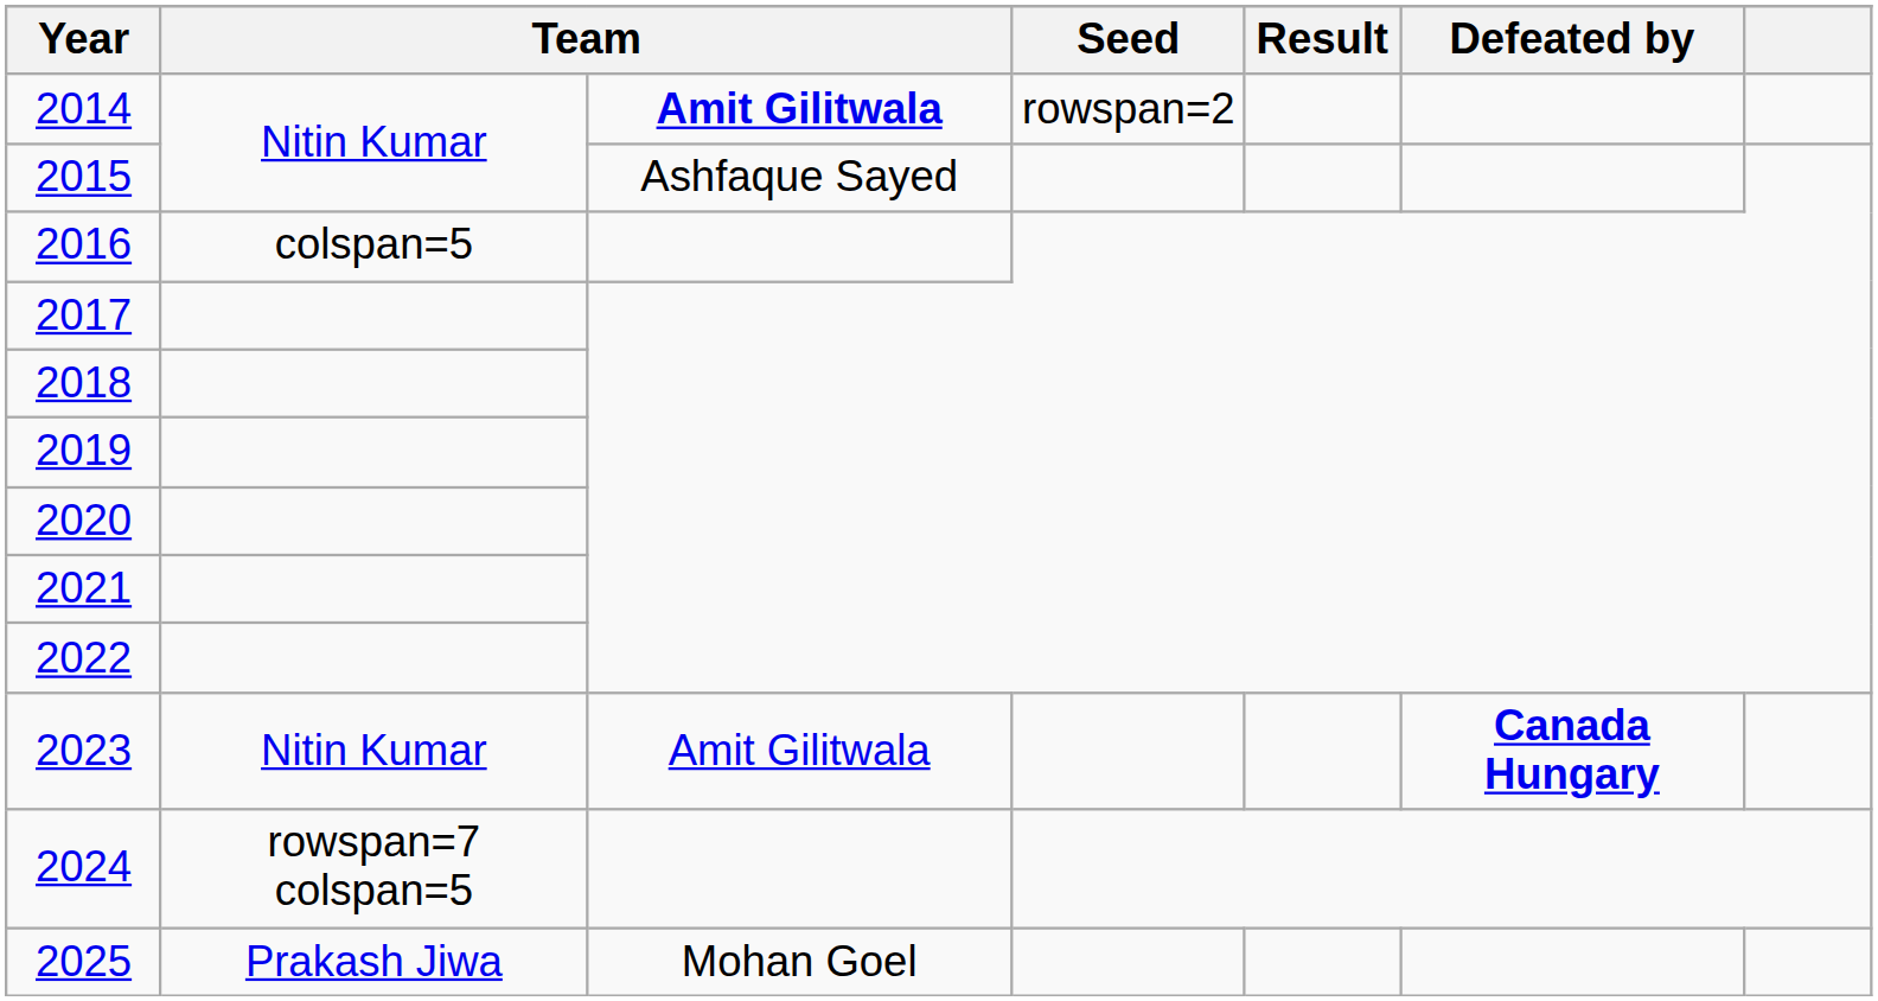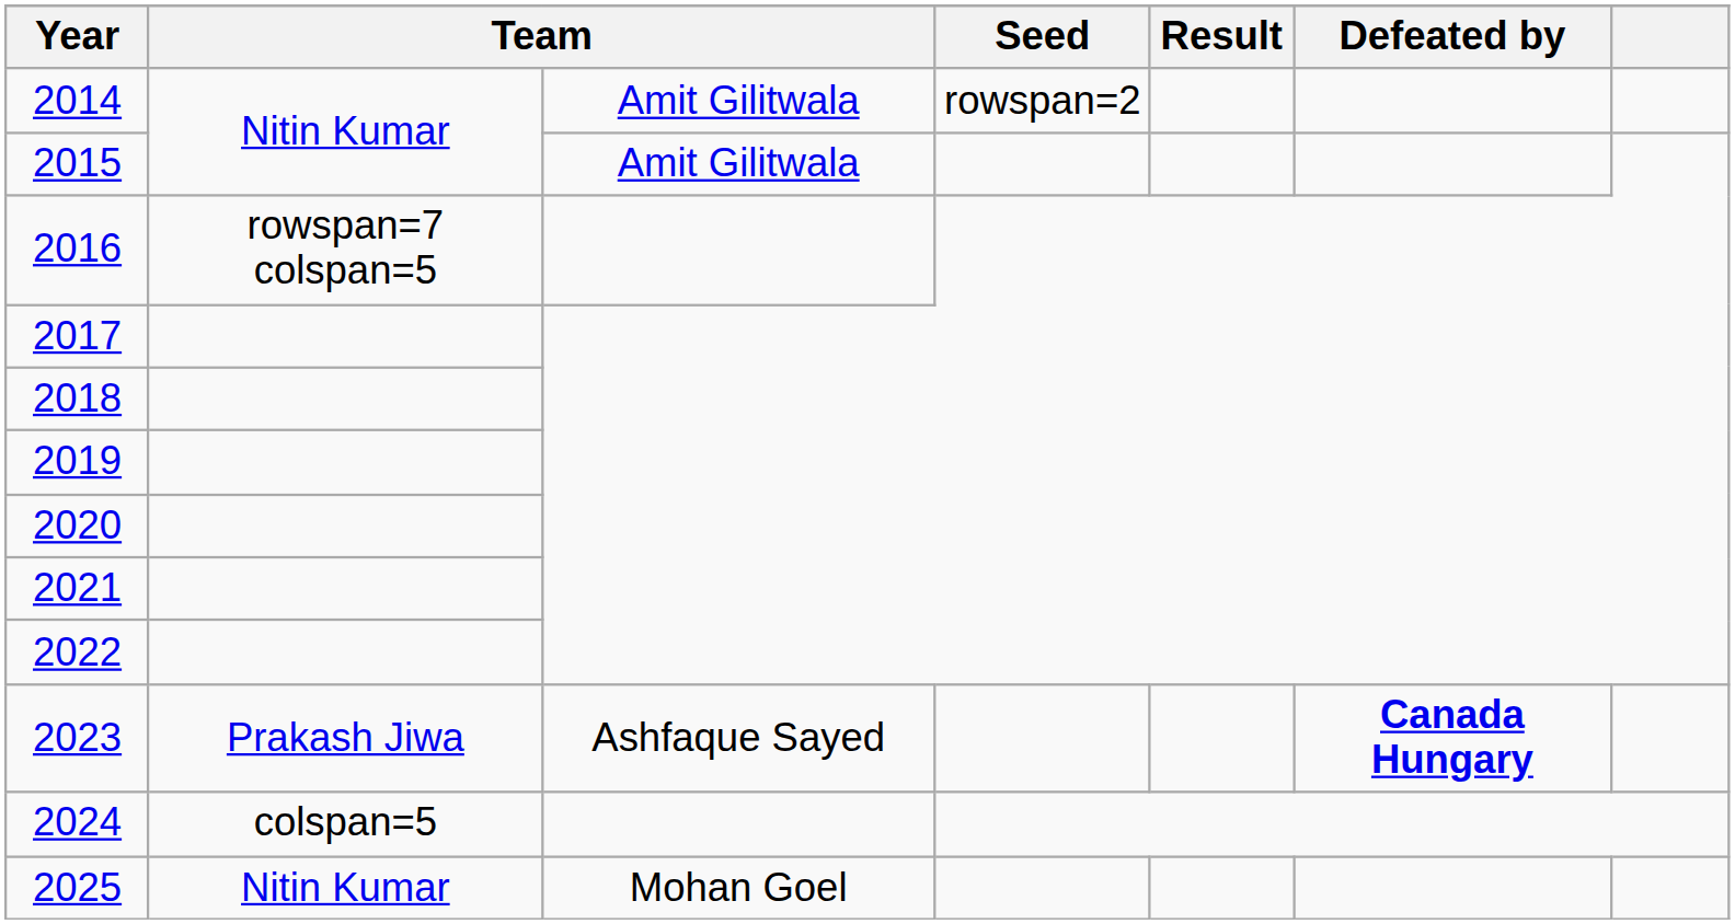2014 | column 3: bold -> normal
2015 | column 3: Ashfaque Sayed -> Amit Gilitwala
2016 | column 2: colspan=5 -> rowspan=7 colspan=5
2023 | column 2: Nitin Kumar -> Prakash Jiwa
2023 | column 3: Amit Gilitwala -> Ashfaque Sayed
2024 | column 2: rowspan=7 colspan=5 -> colspan=5
2025 | column 2: Prakash Jiwa -> Nitin Kumar
